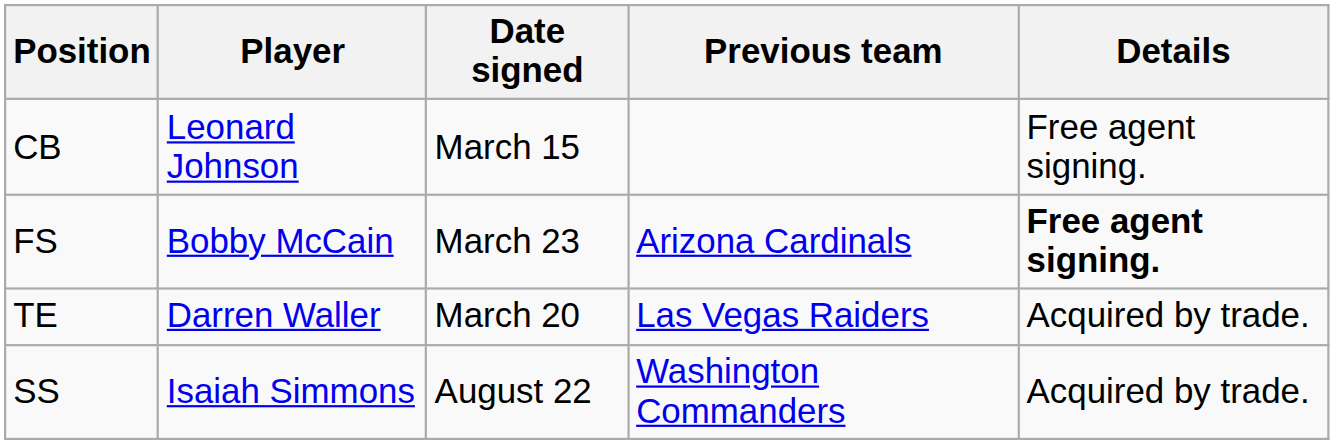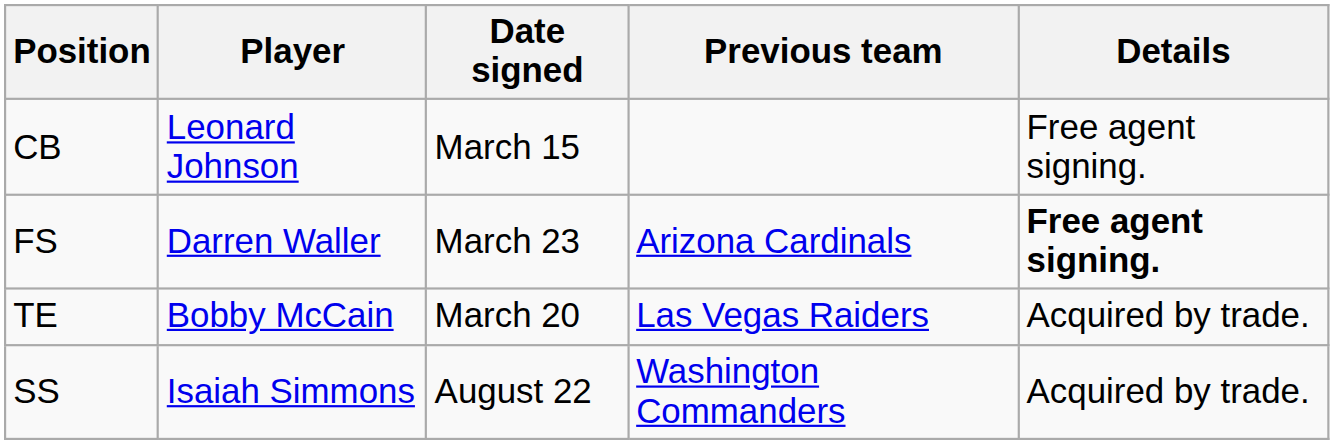FS | Player: Bobby McCain -> Darren Waller
TE | Player: Darren Waller -> Bobby McCain
